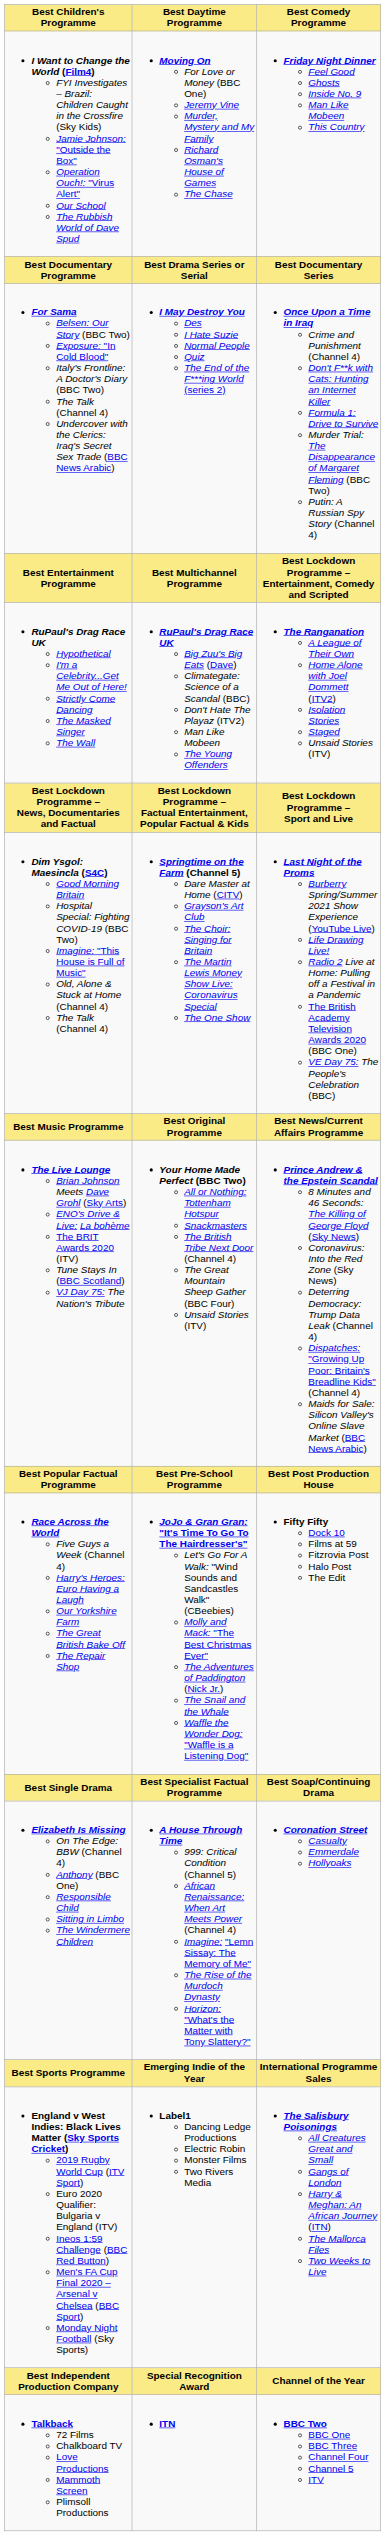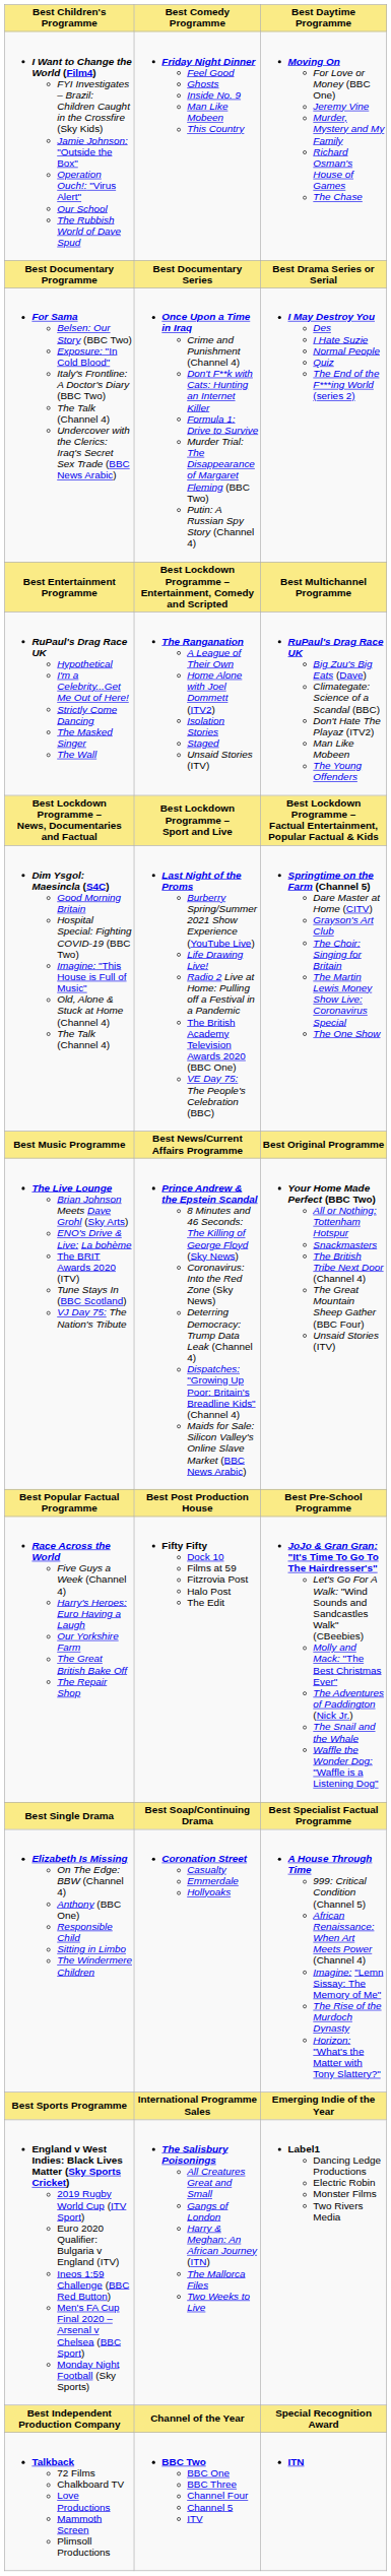columns swapped: Best Comedy Programme <-> Best Daytime Programme
